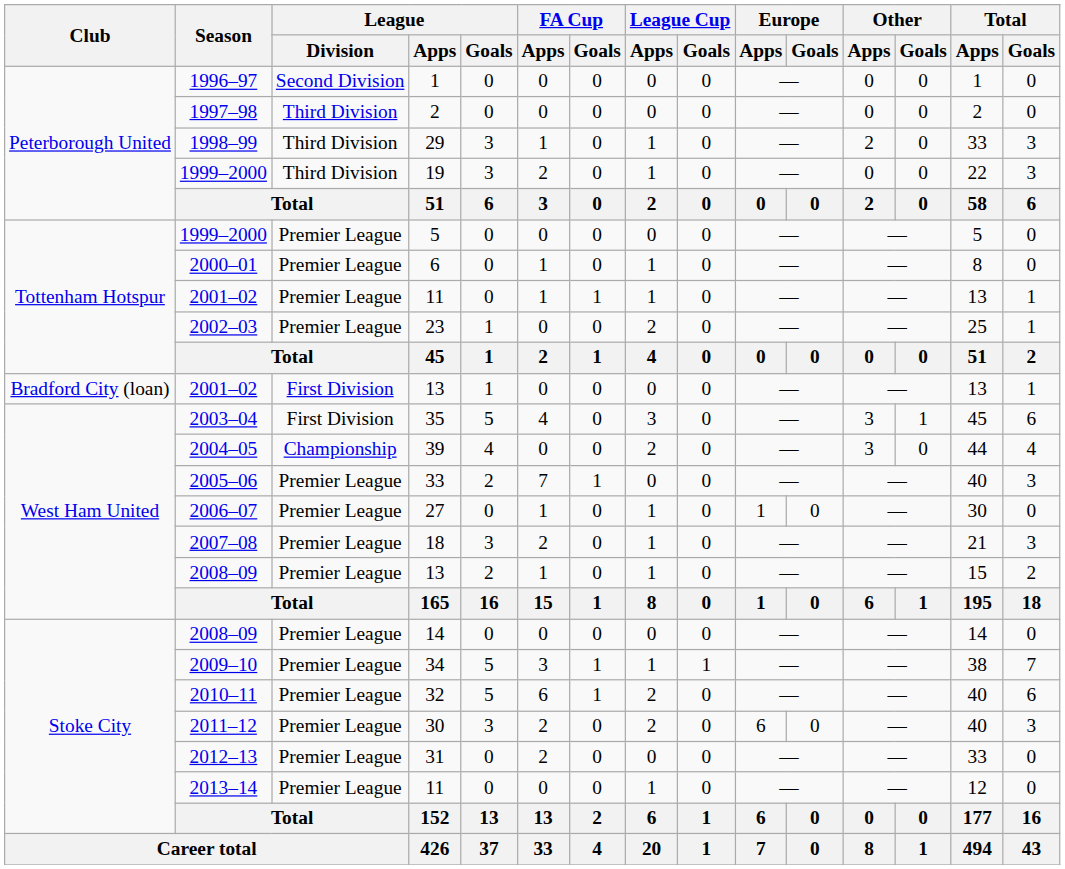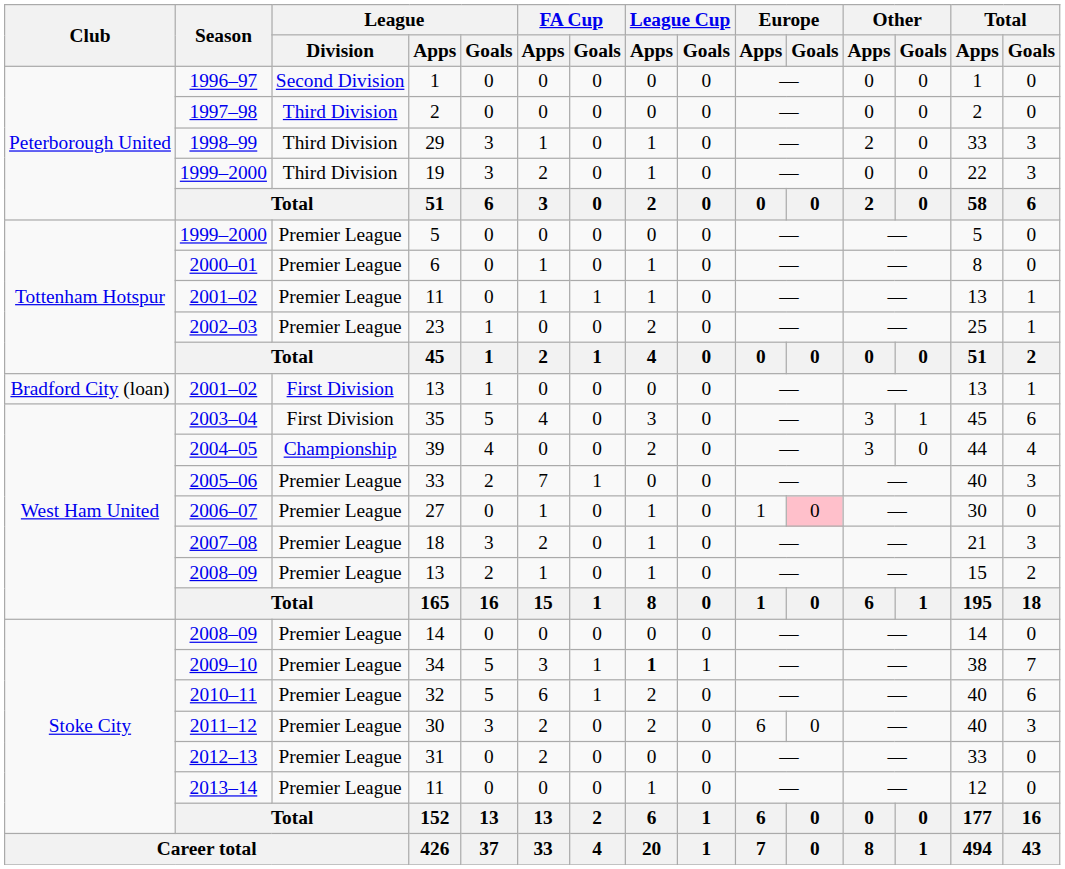27 | Europe / Goals: no background -> pink background
34 | League Cup / Apps: normal -> bold
